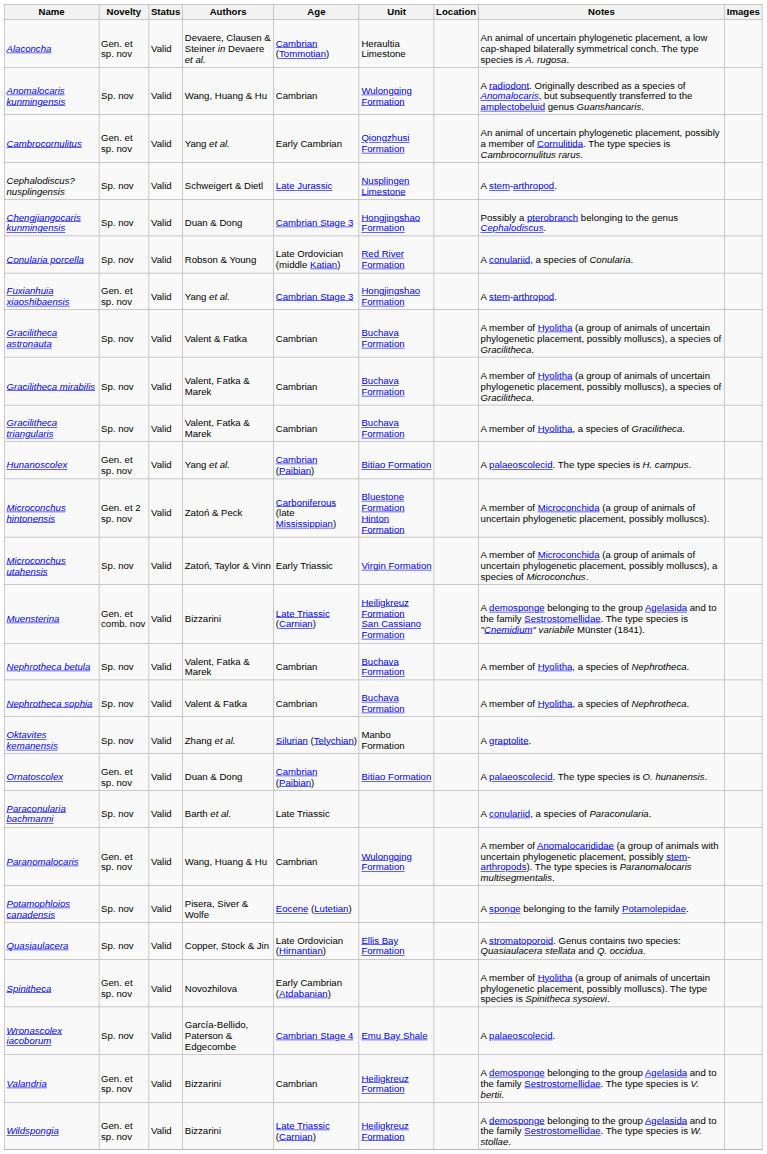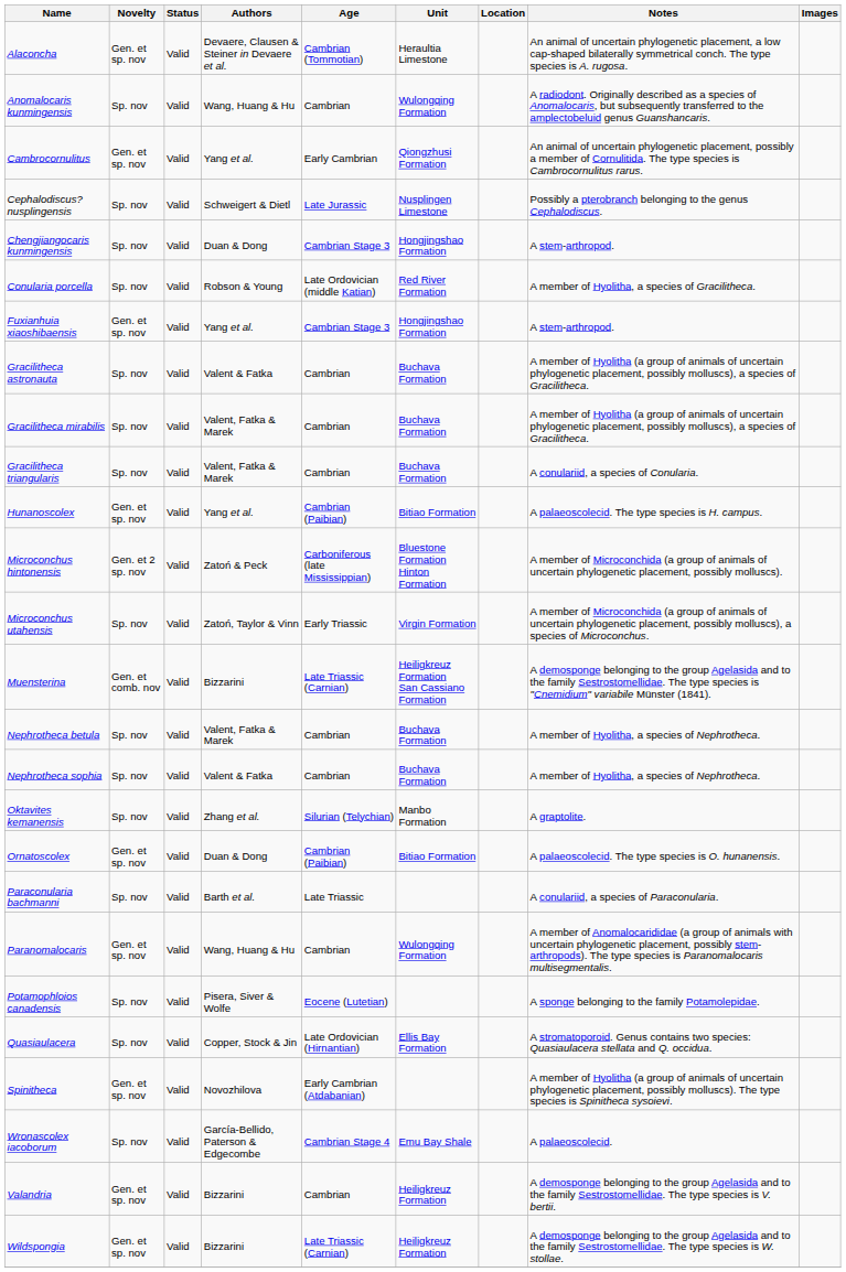Cephalodiscus? nusplingensis | Notes: A stem-arthropod. -> Possibly a pterobranch belonging to the genus Cephalodiscus.
Chengjiangocaris kunmingensis | Notes: Possibly a pterobranch belonging to the genus Cephalodiscus. -> A stem-arthropod.
Conularia porcella | Notes: A conulariid, a species of Conularia. -> A member of Hyolitha, a species of Gracilitheca.
Gracilitheca triangularis | Notes: A member of Hyolitha, a species of Gracilitheca. -> A conulariid, a species of Conularia.
